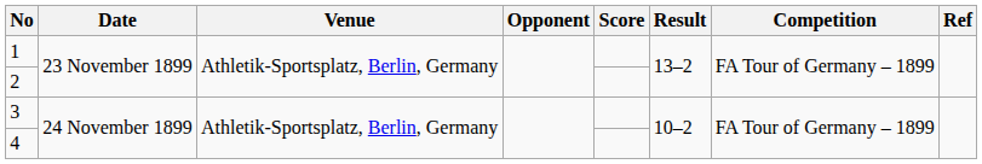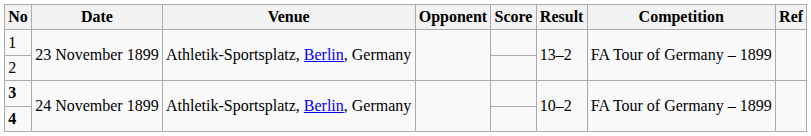3 | No: normal -> bold
4 | No: normal -> bold
